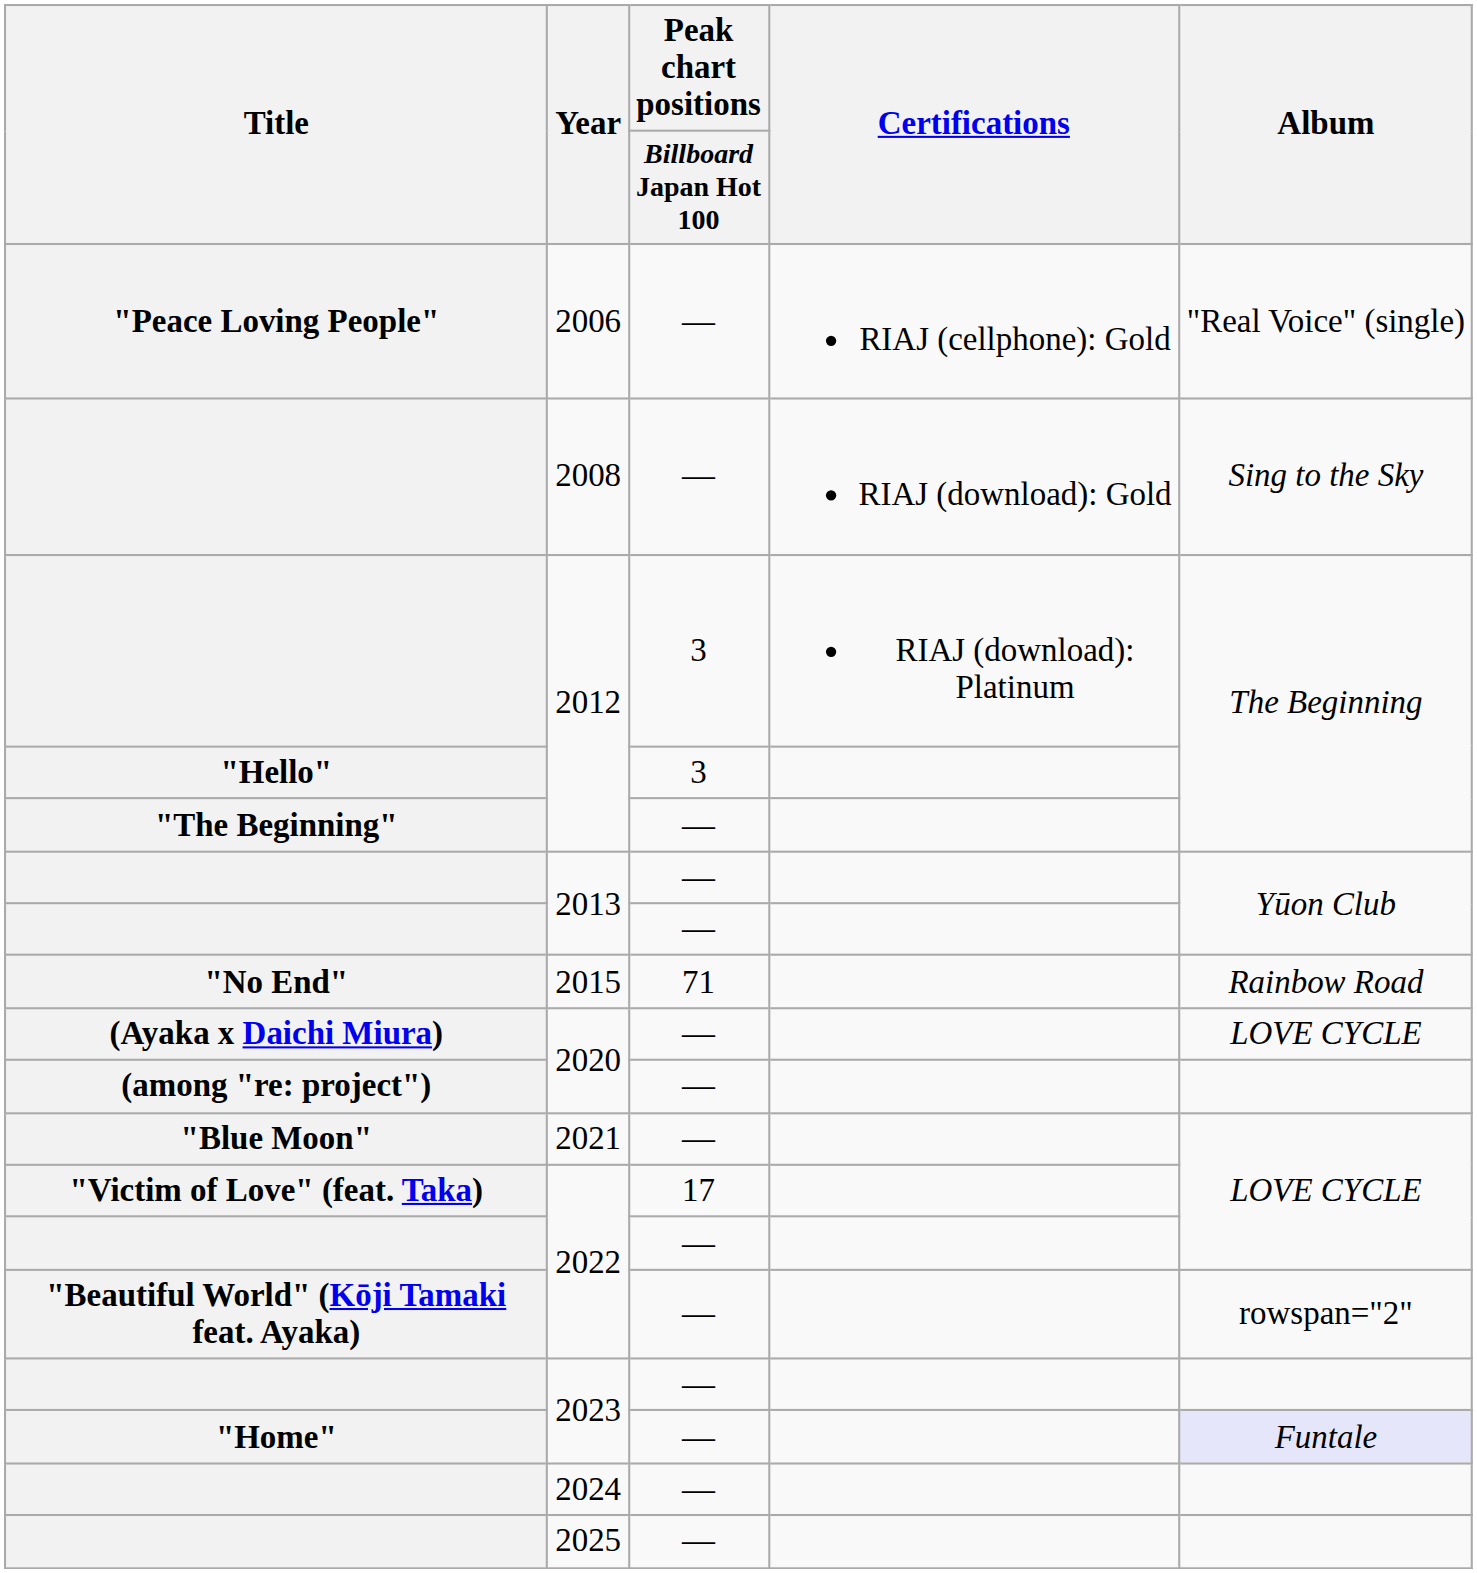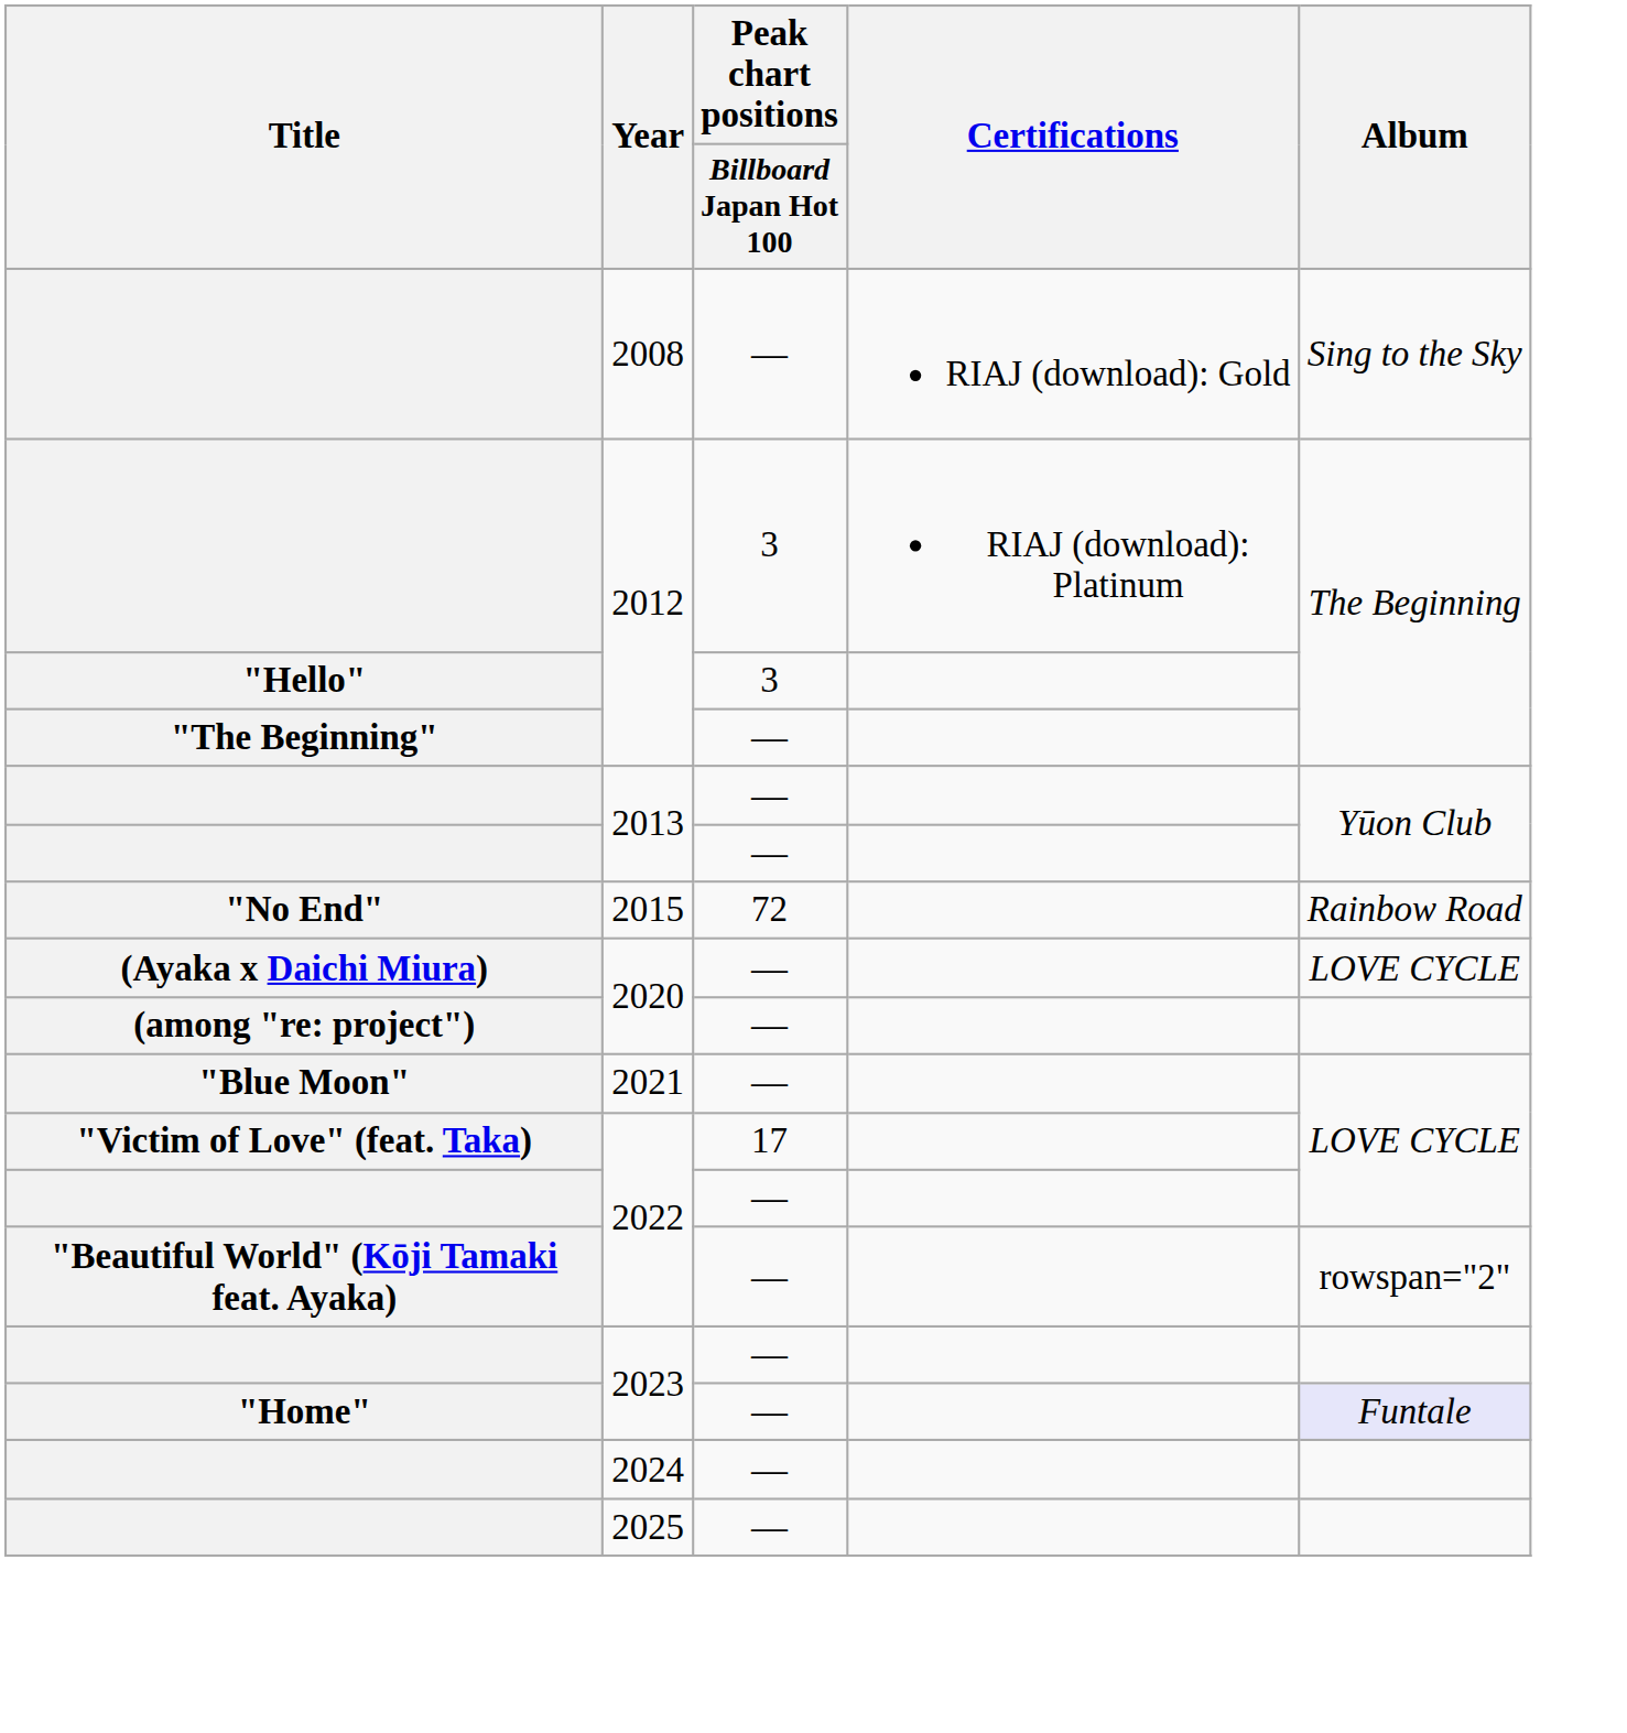- row: "Peace Loving People" | 2006 | — | RIAJ (cellphone): Gold | "Real Voice" (single)
"No End" | Peak chart positions / Billboard Japan Hot 100: 71 -> 72
